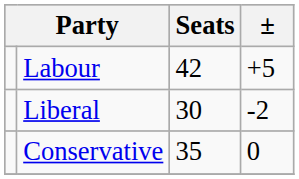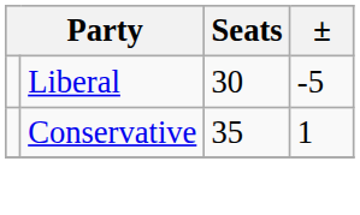- row: Labour | 42 | +5
Liberal | ±: -2 -> -5
Conservative | ±: 0 -> 1
